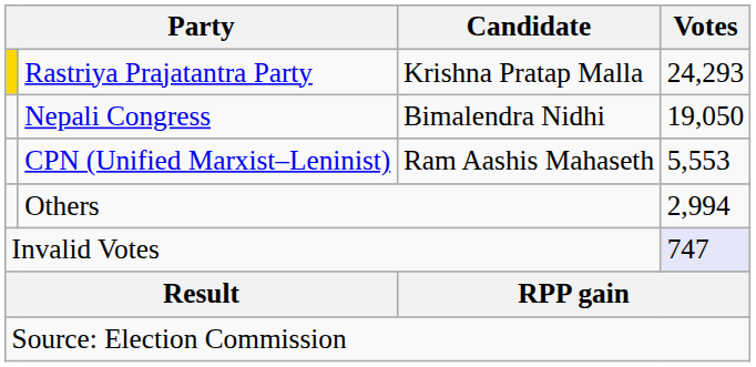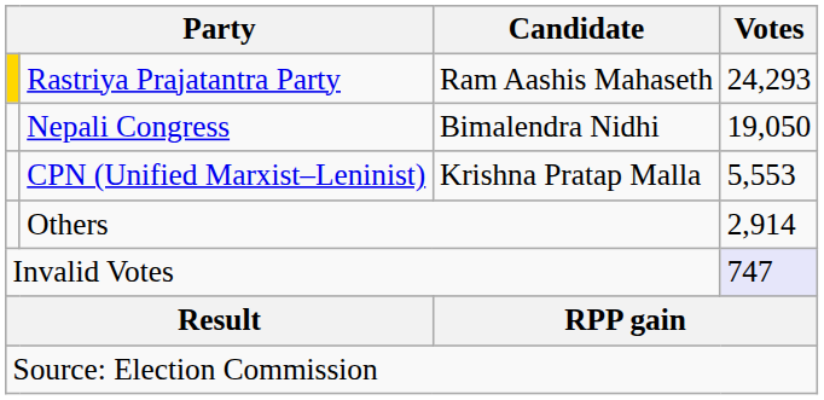Rastriya Prajatantra Party | Candidate: Krishna Pratap Malla -> Ram Aashis Mahaseth
CPN (Unified Marxist–Leninist) | Candidate: Ram Aashis Mahaseth -> Krishna Pratap Malla
Others | Votes: 2,994 -> 2,914
